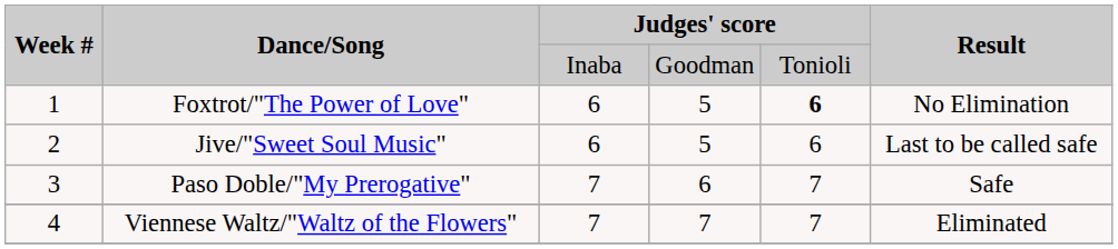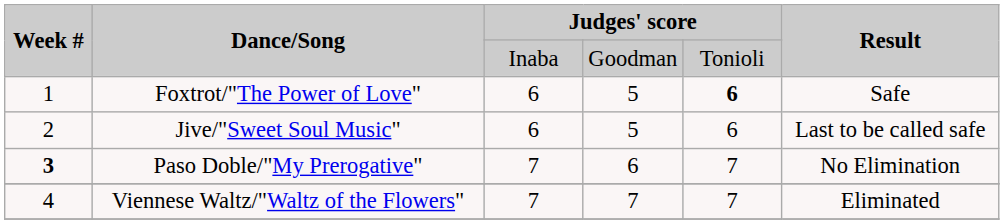Foxtrot/"The Power of Love" | Result: No Elimination -> Safe
Paso Doble/"My Prerogative" | Week #: normal -> bold
Paso Doble/"My Prerogative" | Result: Safe -> No Elimination
